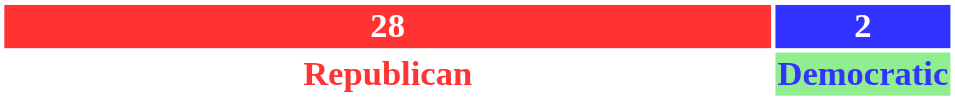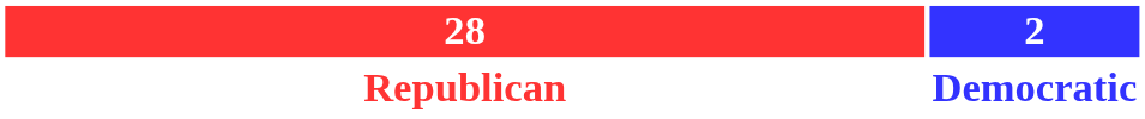Republican | column 2: lightgreen background -> no background
